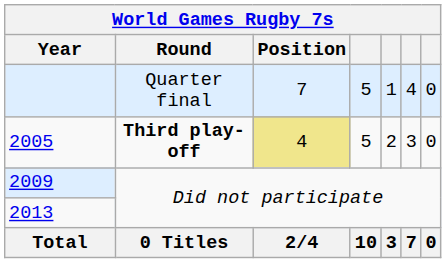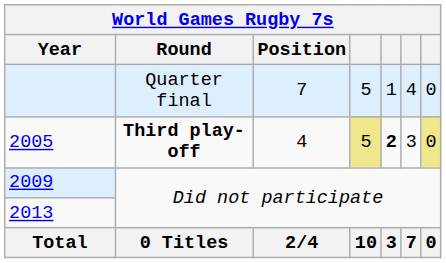2005 | Position: khaki background -> no background
2005 | column 4: no background -> khaki background
2005 | column 5: normal -> bold
2005 | column 7: no background -> khaki background
